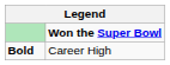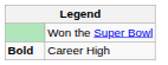row 2 | column 2: bold -> normal
